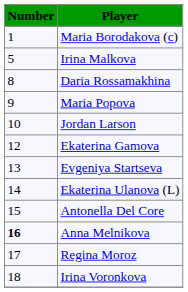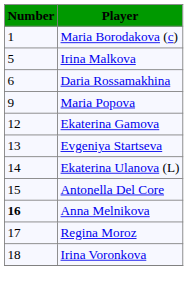Daria Rossamakhina | Number: 8 -> 6
- row: 10 | Jordan Larson
